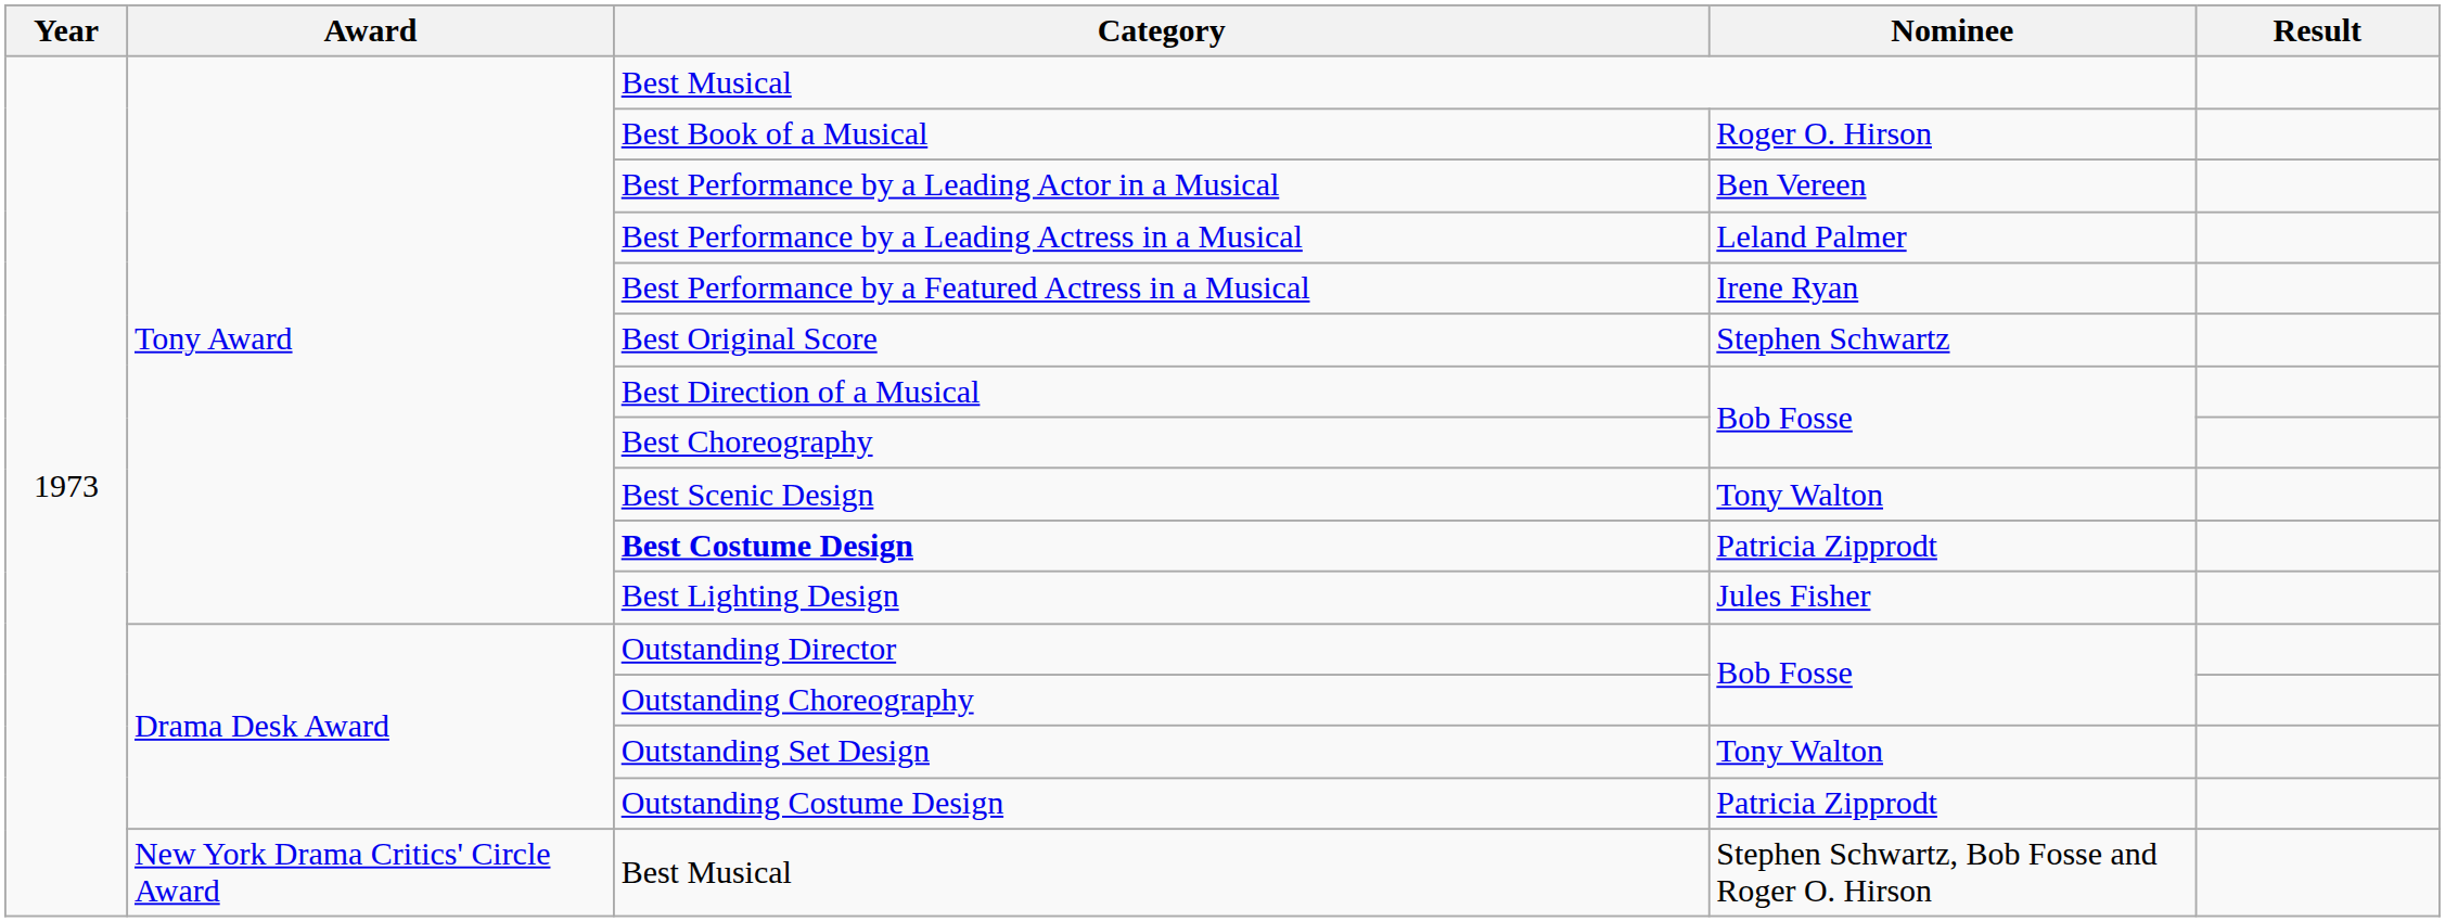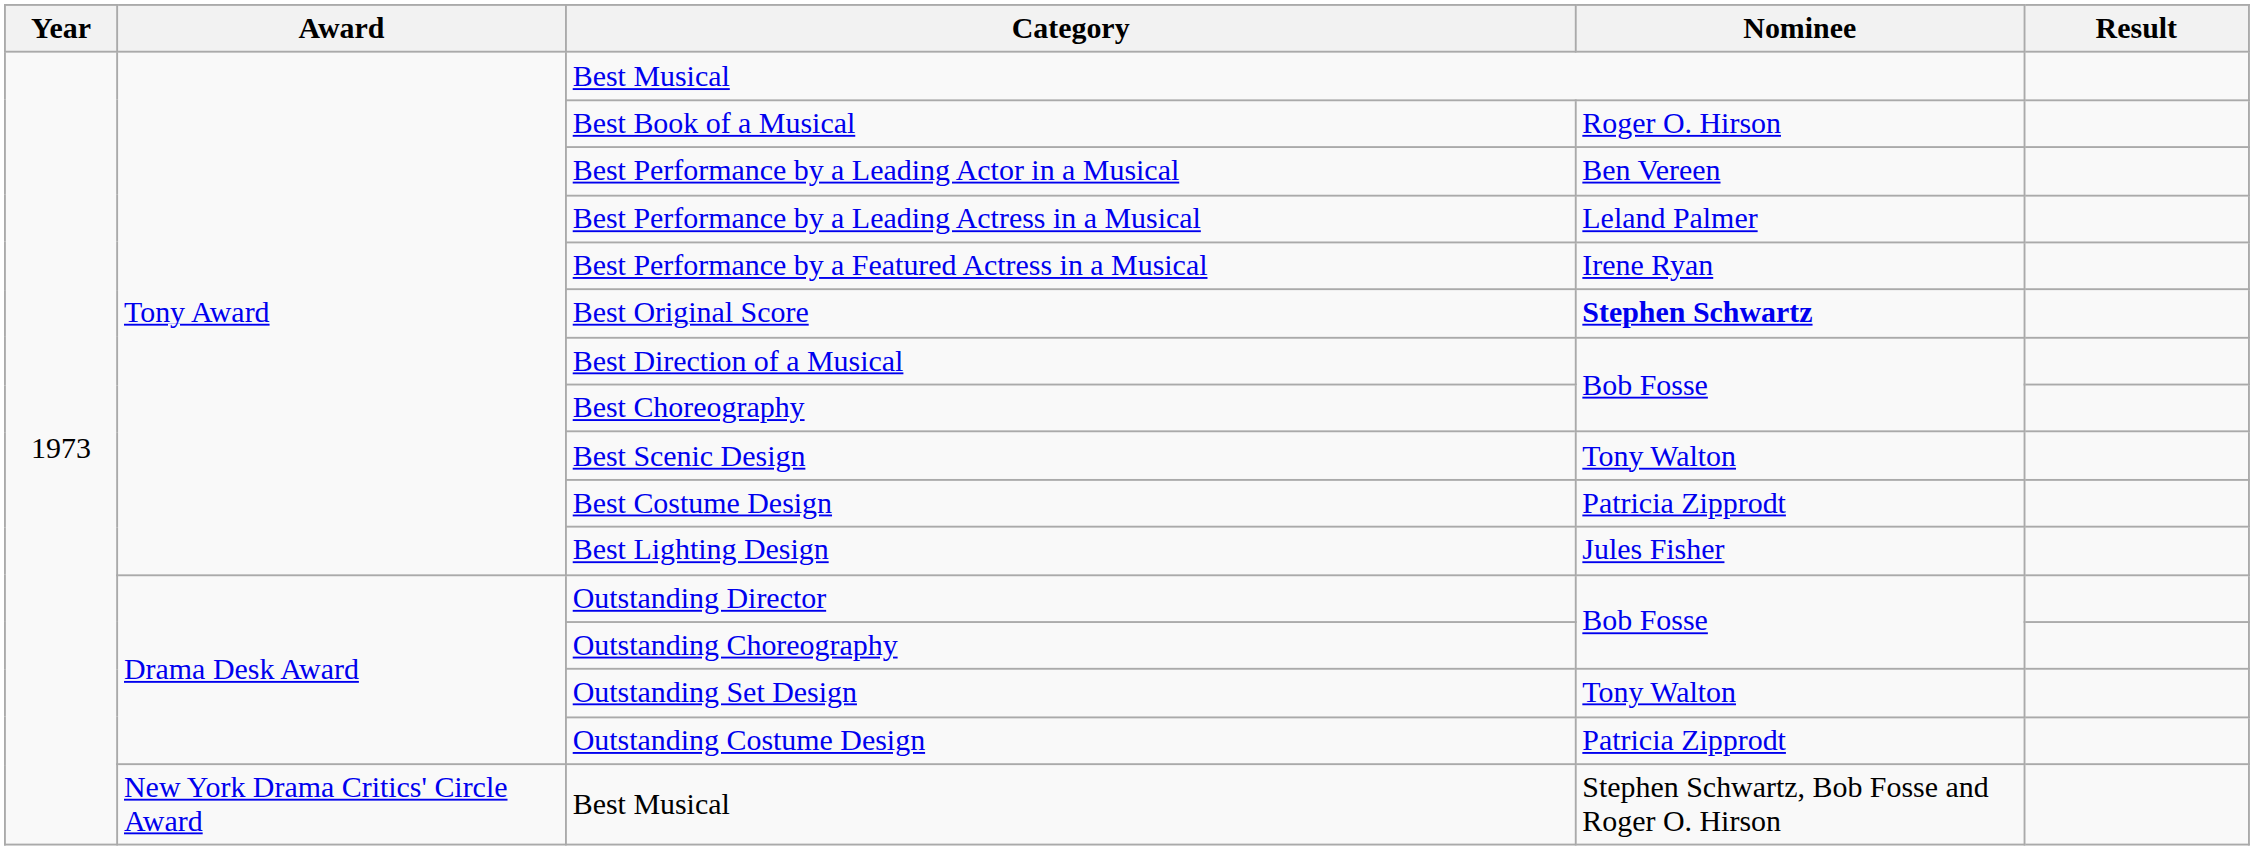Best Original Score | Nominee: normal -> bold
Best Costume Design | Category: bold -> normal
